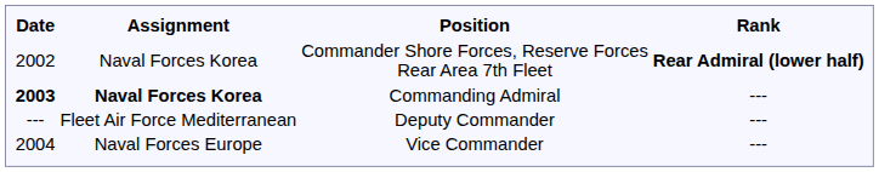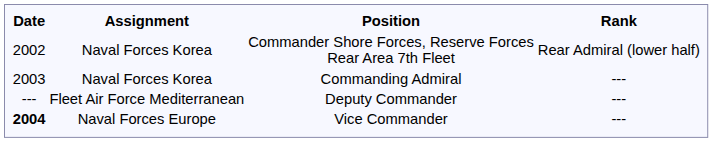Commander Shore Forces, Reserve Forces Rear Area 7th Fleet | Rank: bold -> normal
Commanding Admiral | Date: bold -> normal
Commanding Admiral | Assignment: bold -> normal
Vice Commander | Date: normal -> bold
